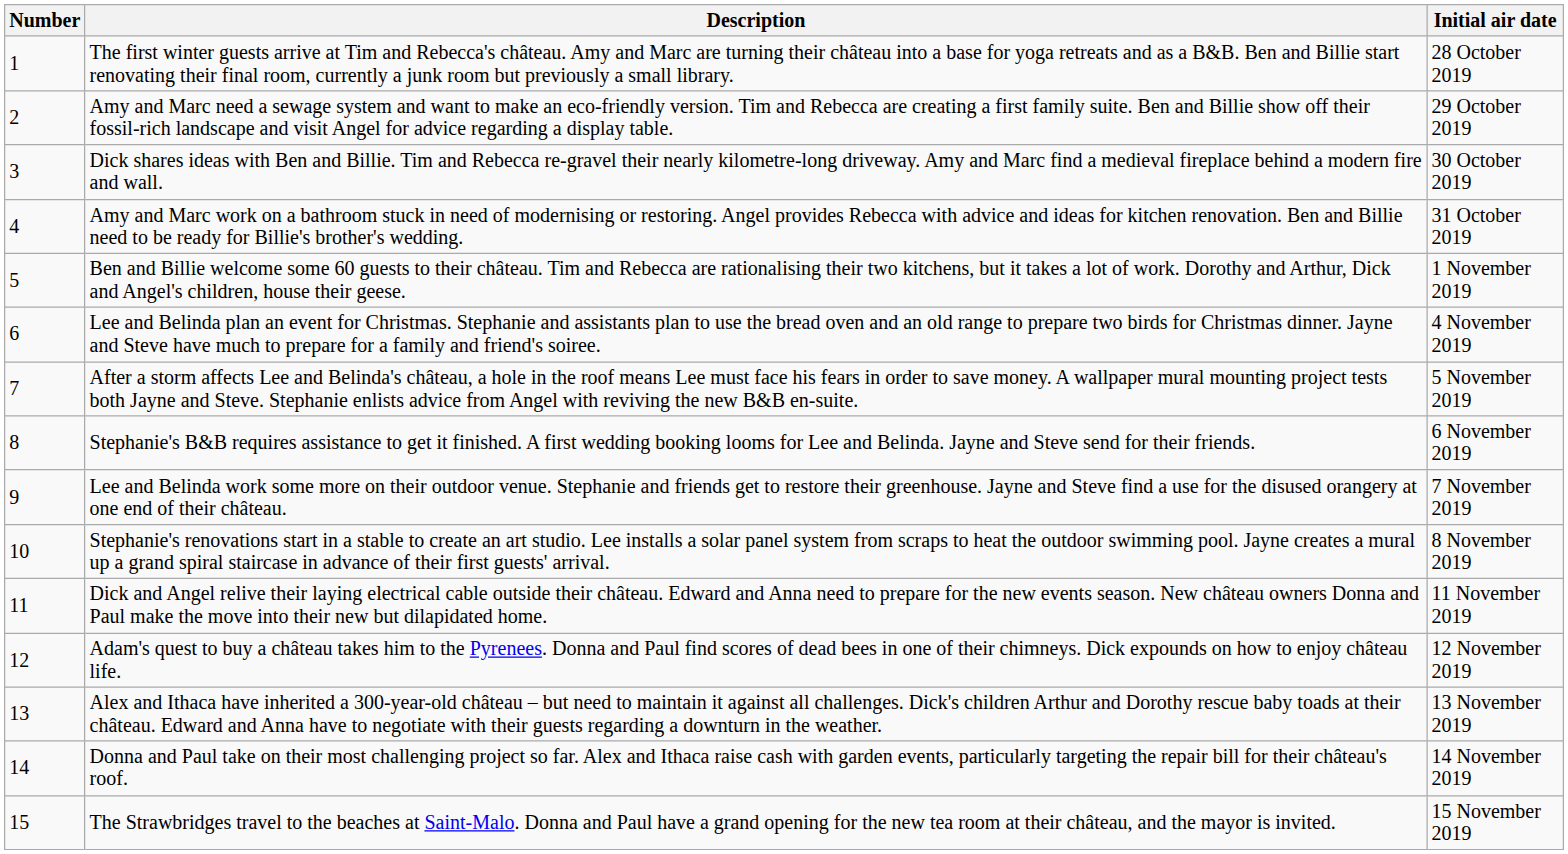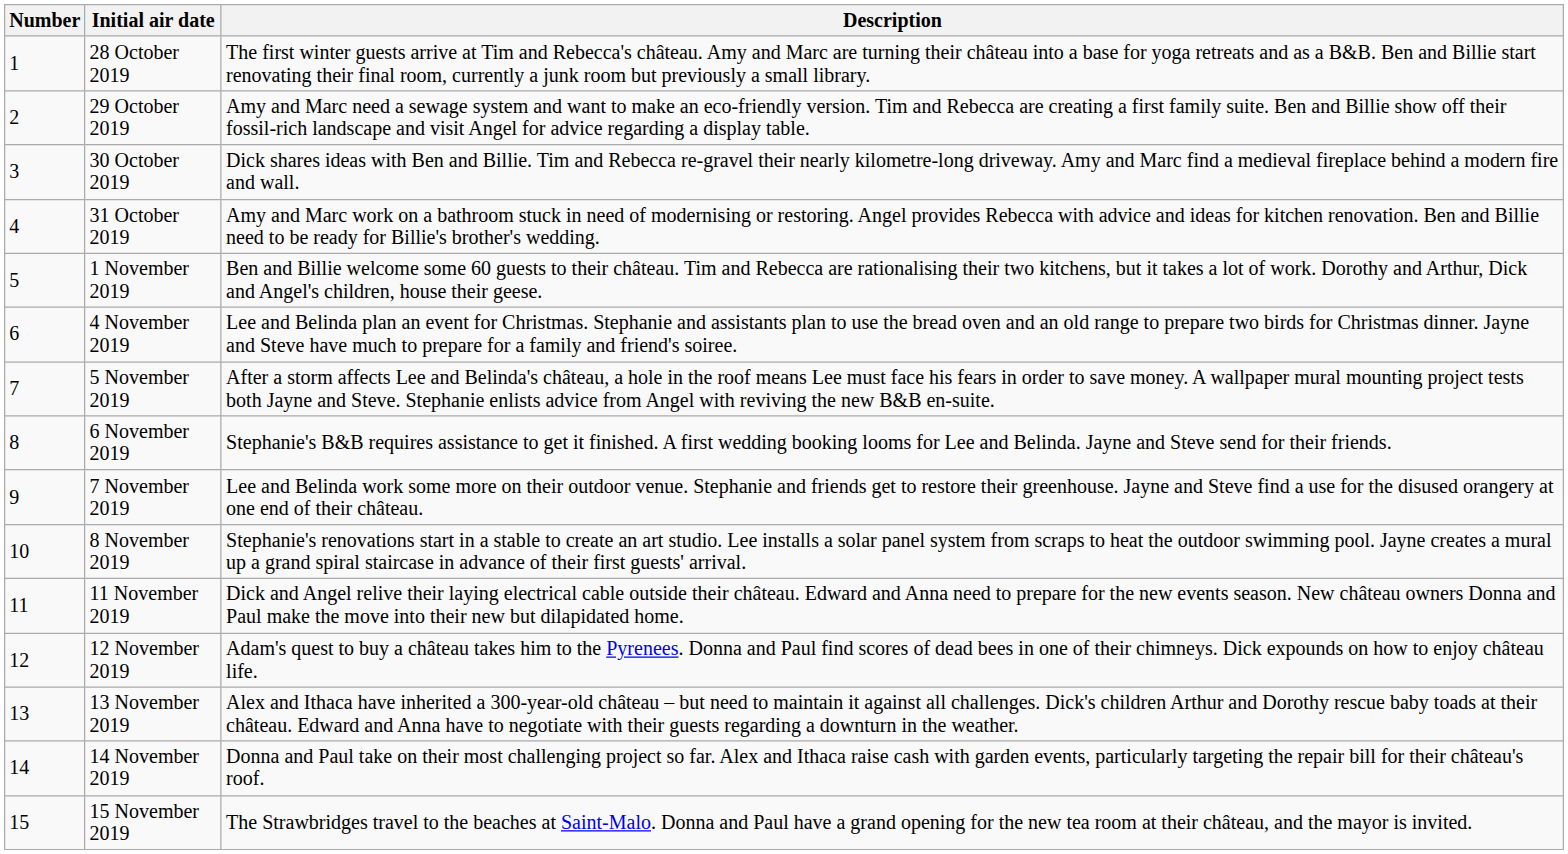columns swapped: Description <-> Initial air date
